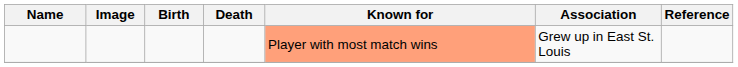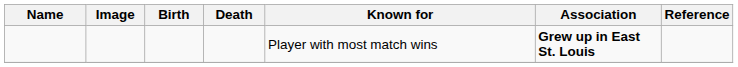row 2 | Known for: lightsalmon background -> no background
row 2 | Association: normal -> bold
